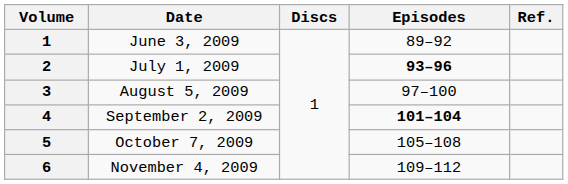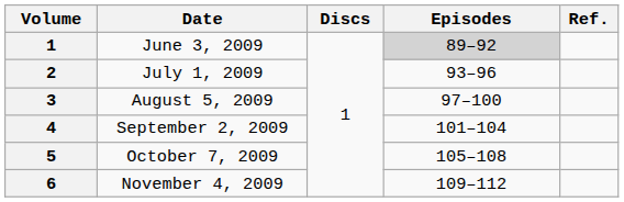June 3, 2009 | Episodes: no background -> lightgrey background
July 1, 2009 | Episodes: bold -> normal
September 2, 2009 | Episodes: bold -> normal
